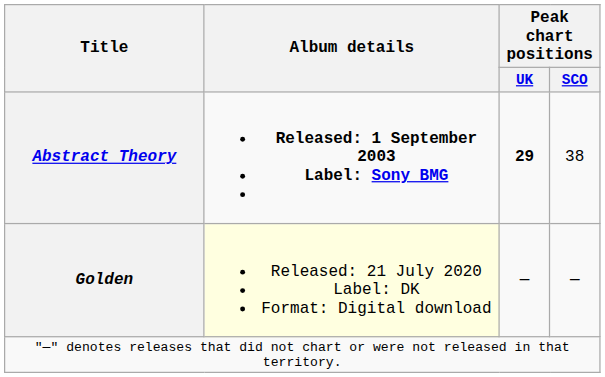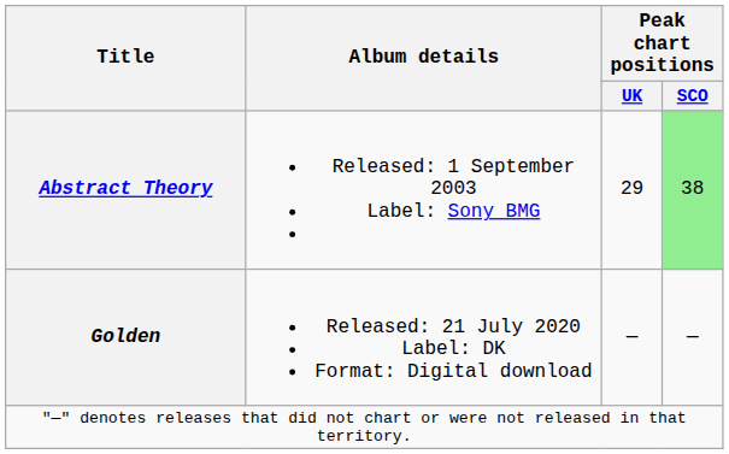Abstract Theory | Album details: bold -> normal
Abstract Theory | Peak chart positions / UK: bold -> normal
Abstract Theory | Peak chart positions / SCO: no background -> lightgreen background
Golden | Album details: lightyellow background -> no background
